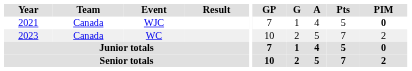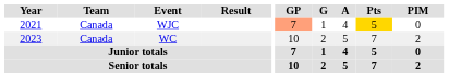WJC | GP: no background -> lightsalmon background
WJC | Pts: no background -> gold background
WJC | PIM: bold -> normal
